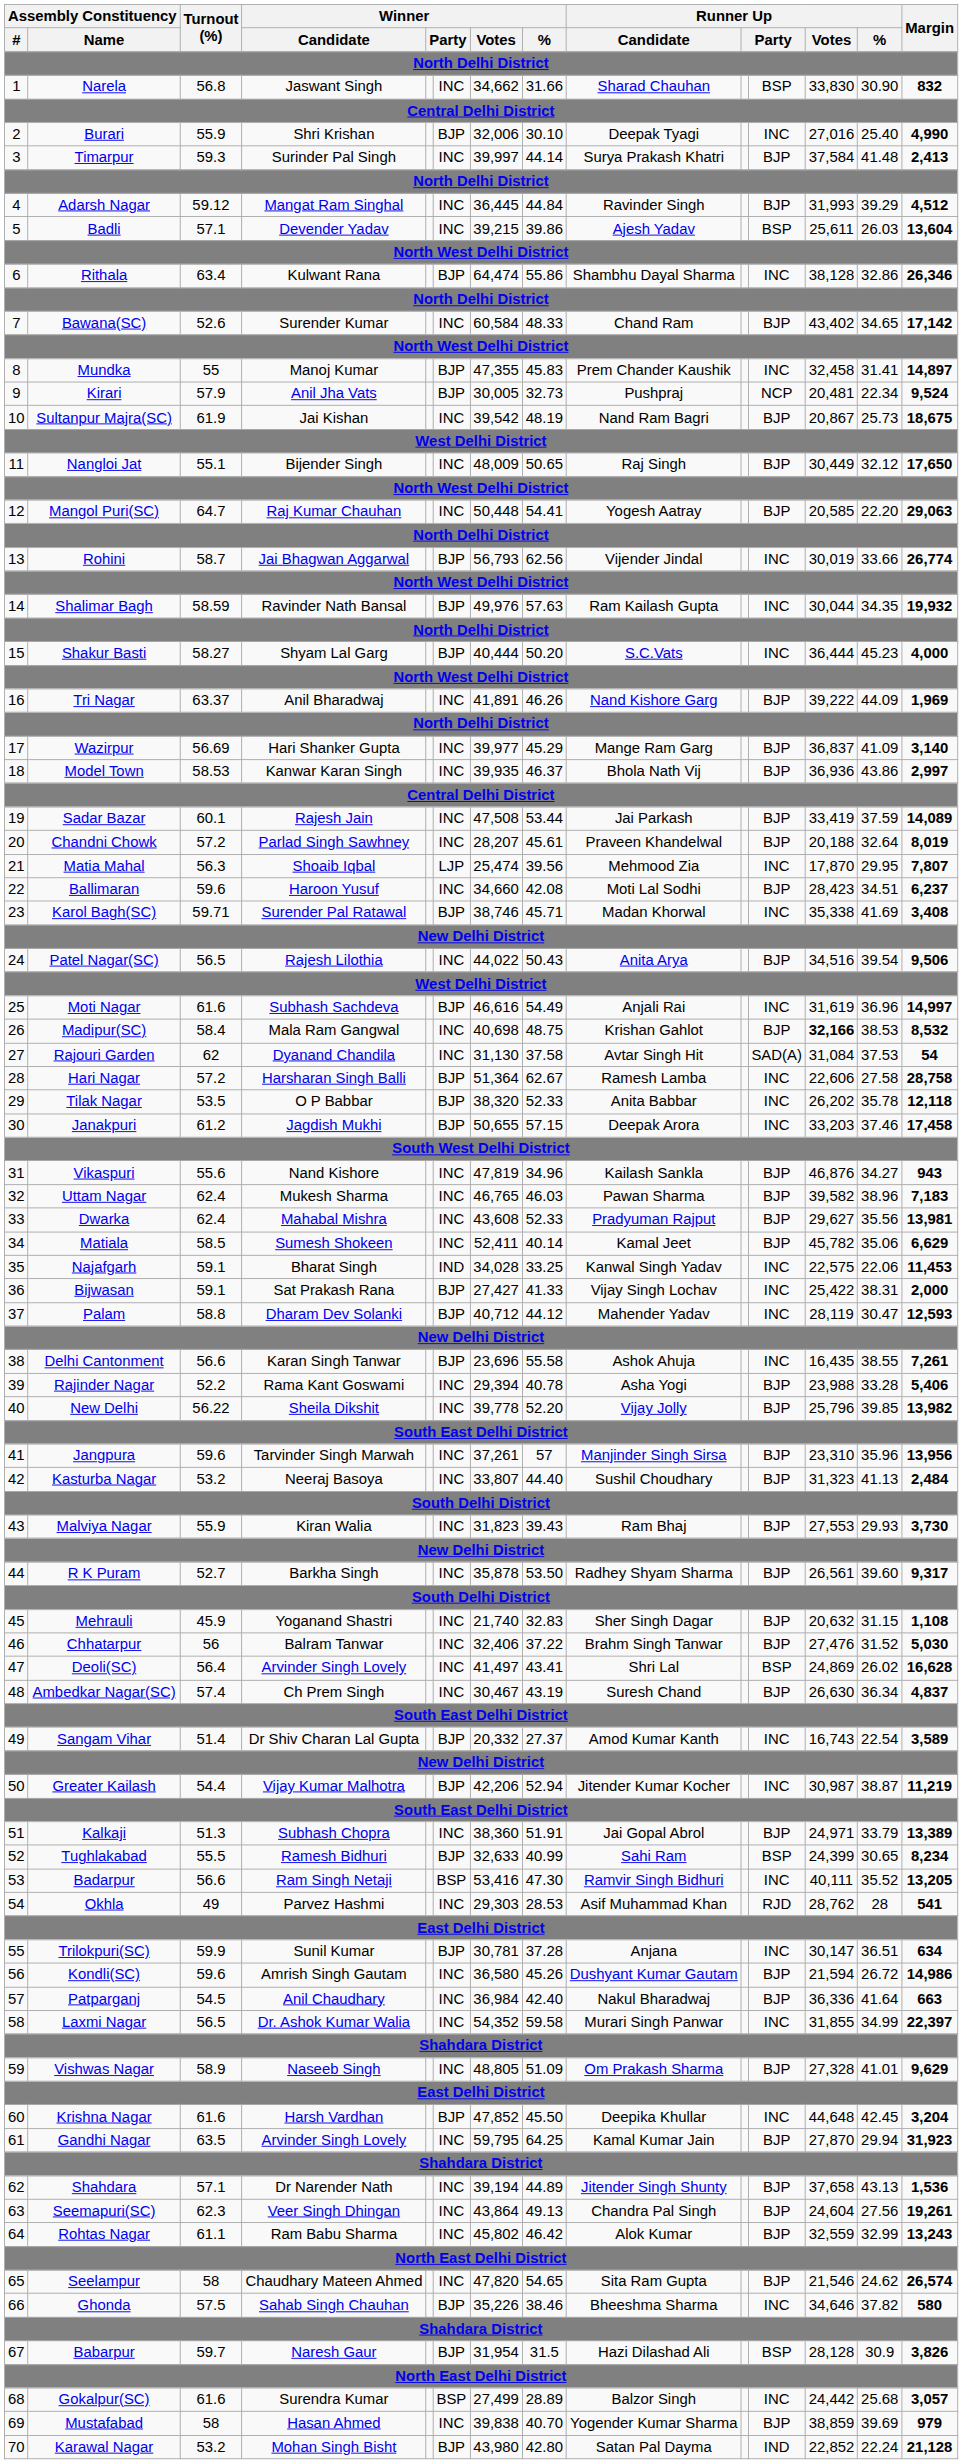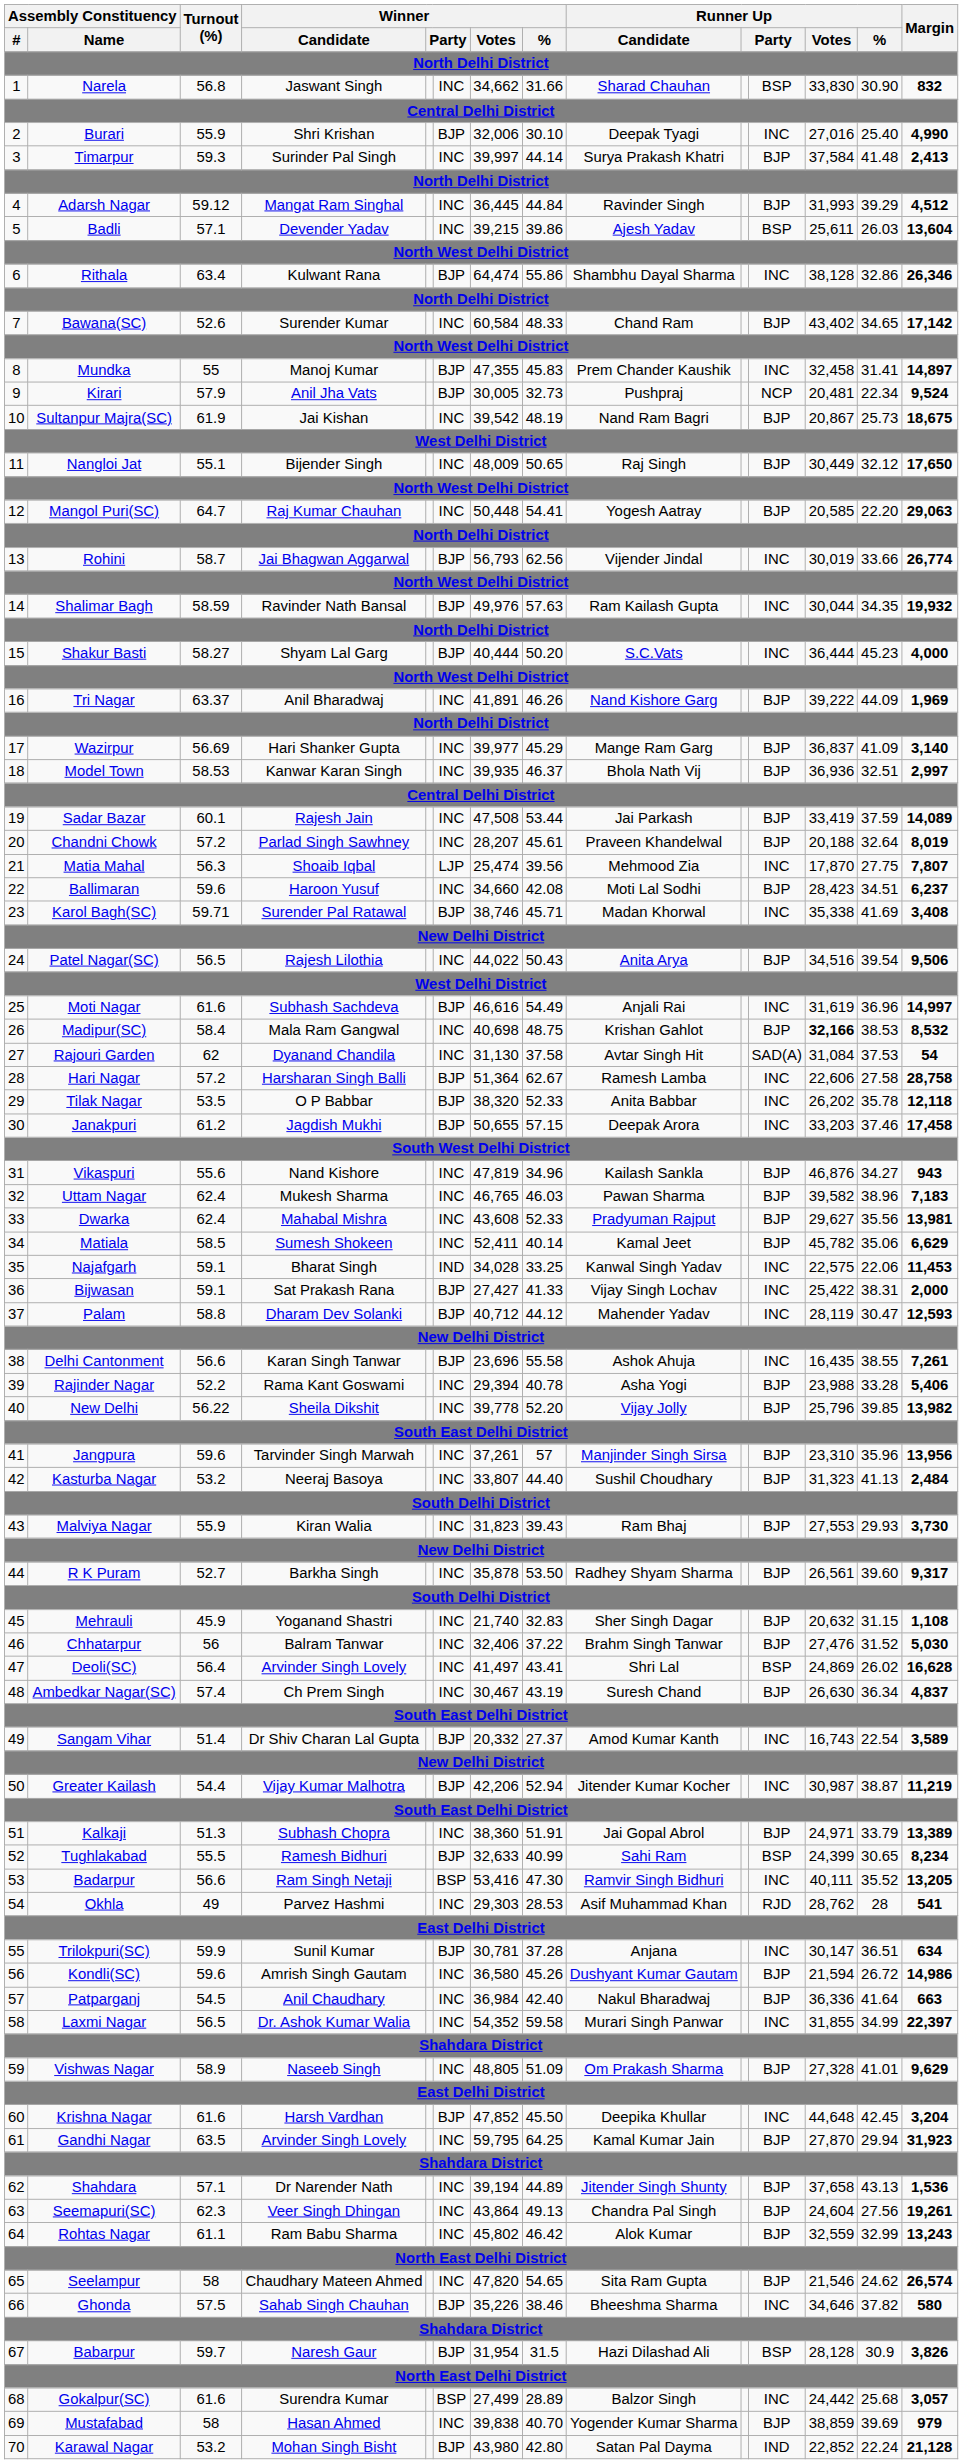18 | Runner Up / %: 43.86 -> 32.51
21 | Runner Up / %: 29.95 -> 27.75
